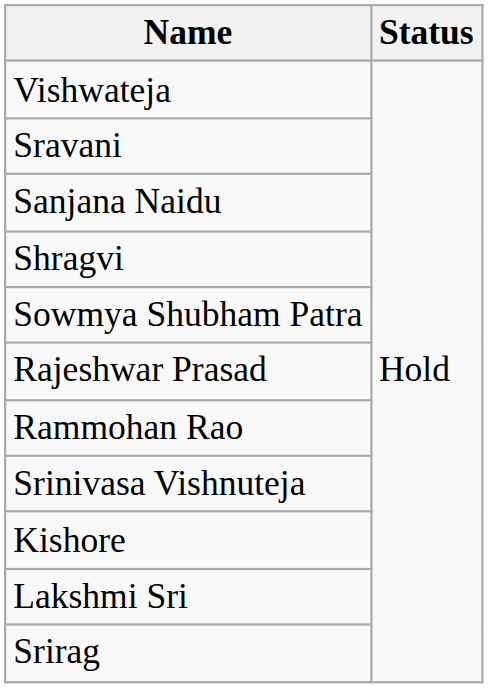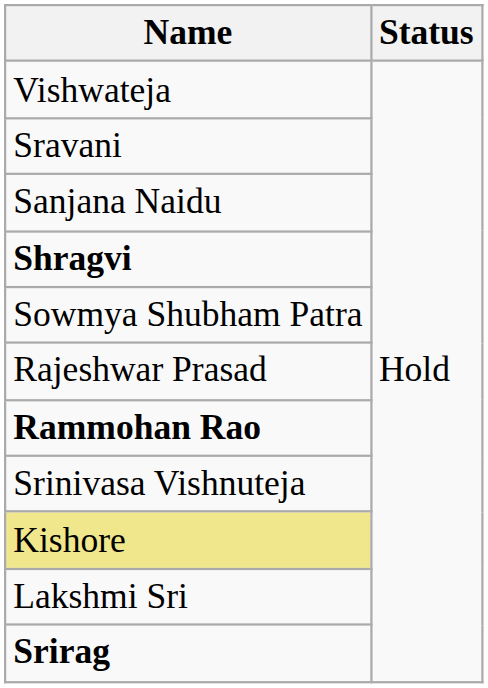Shragvi | Name: normal -> bold
Rammohan Rao | Name: normal -> bold
Kishore | Name: no background -> khaki background
Srirag | Name: normal -> bold
